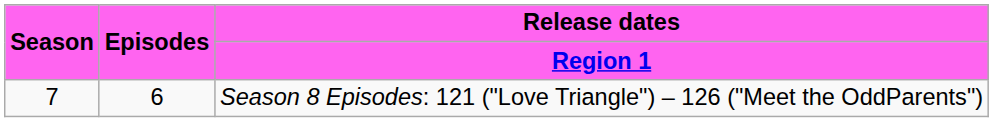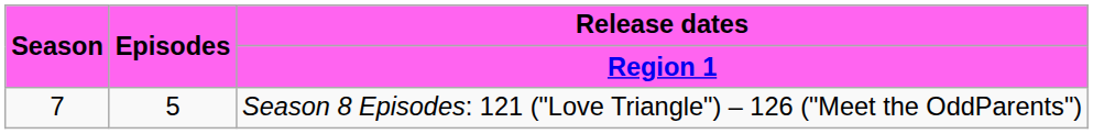row 3 | Episodes: 6 -> 5
